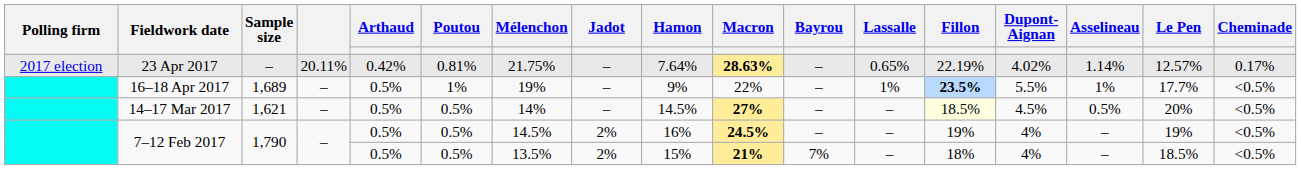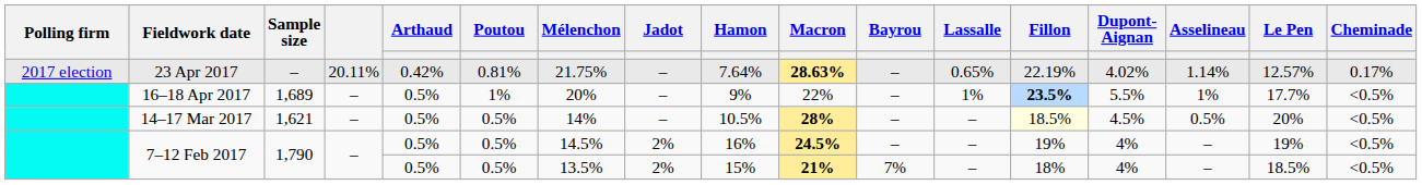16–18 Apr 2017 | Mélenchon: 19% -> 20%
14–17 Mar 2017 | Hamon: 14.5% -> 10.5%
14–17 Mar 2017 | Macron: 27% -> 28%
